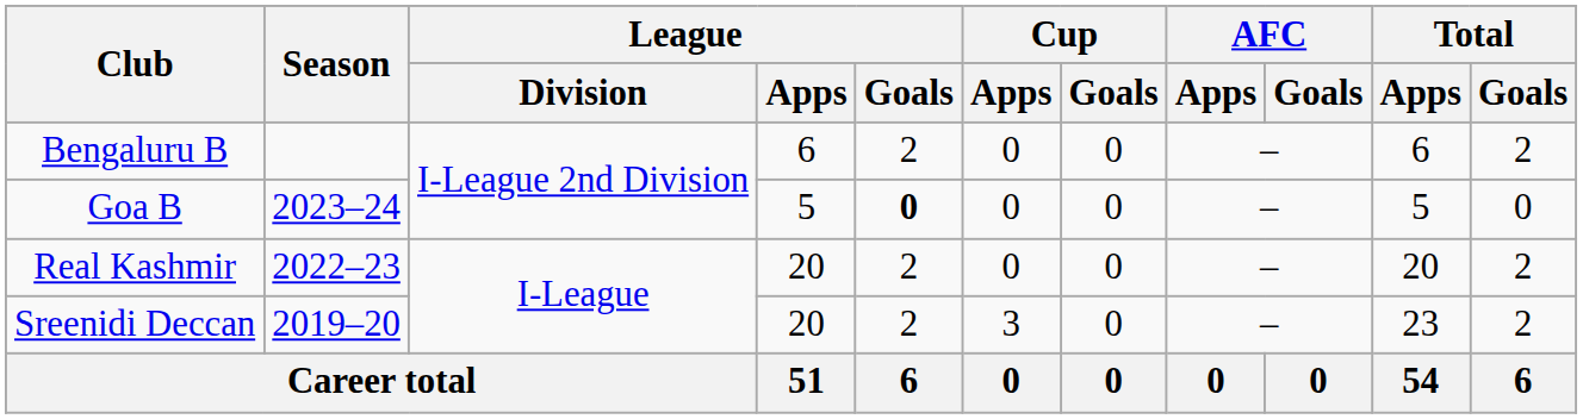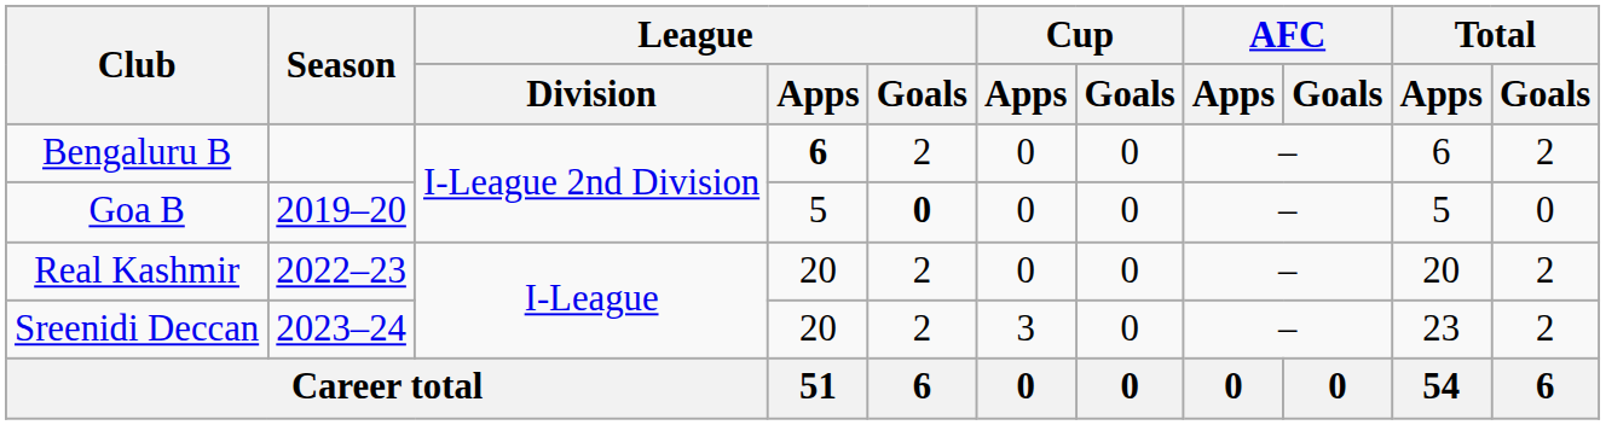Bengaluru B | League / Apps: normal -> bold
Goa B | Season: 2023–24 -> 2019–20
Sreenidi Deccan | Season: 2019–20 -> 2023–24
